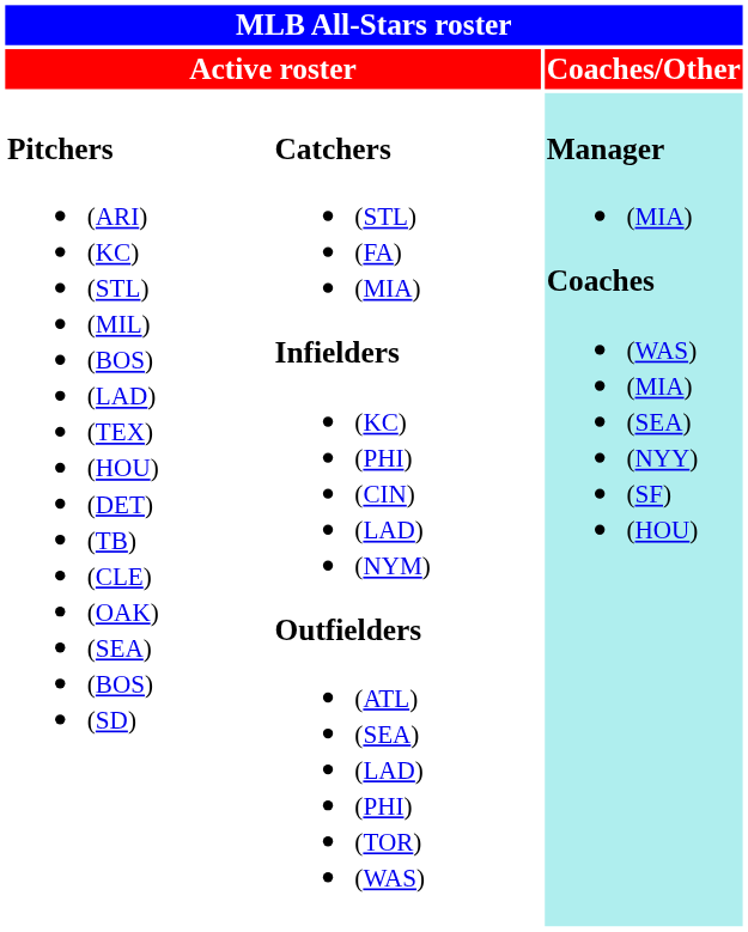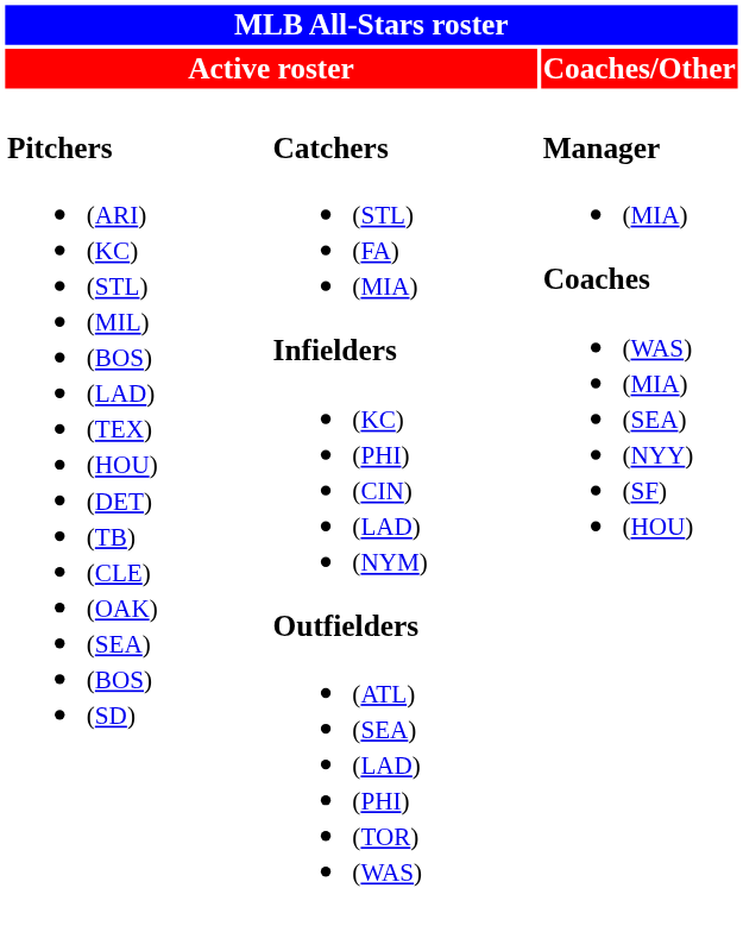row 3 | Coaches/Other: paleturquoise background -> no background
